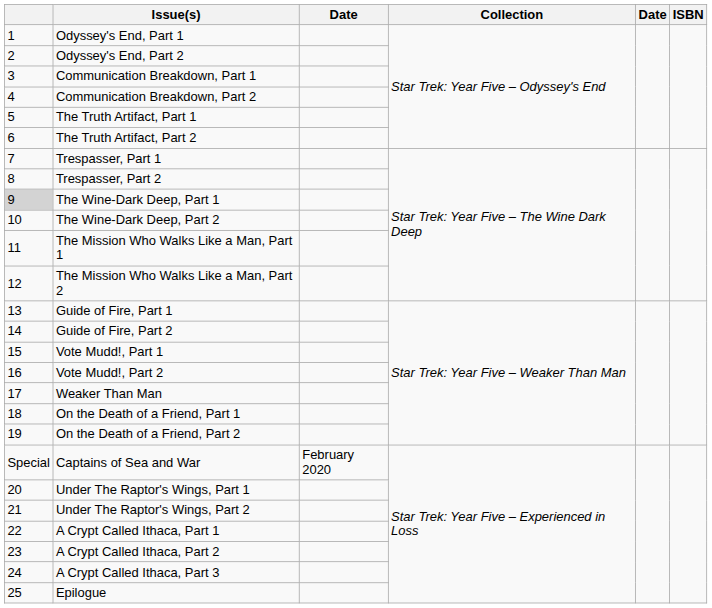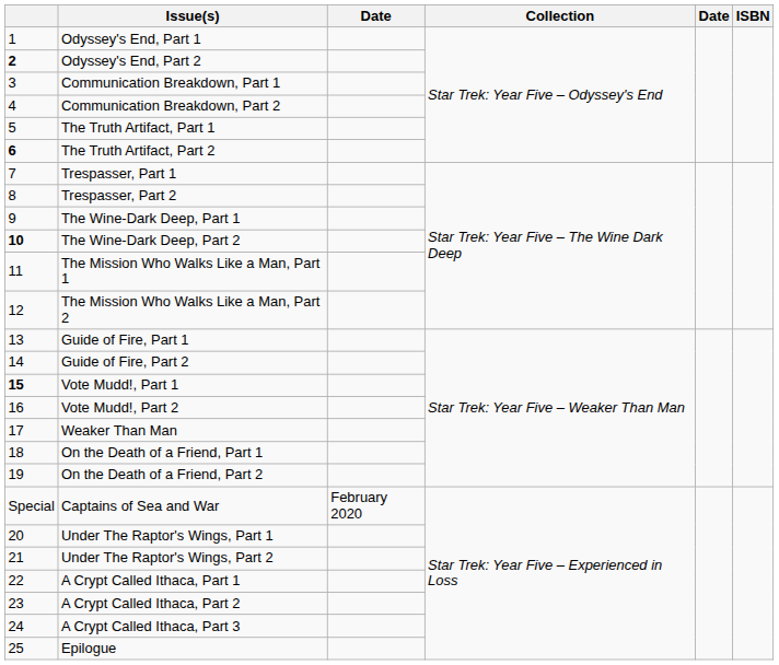Odyssey's End, Part 2 | column 1: normal -> bold
The Truth Artifact, Part 2 | column 1: normal -> bold
The Wine-Dark Deep, Part 1 | column 1: lightgrey background -> no background
The Wine-Dark Deep, Part 2 | column 1: normal -> bold
Vote Mudd!, Part 1 | column 1: normal -> bold
